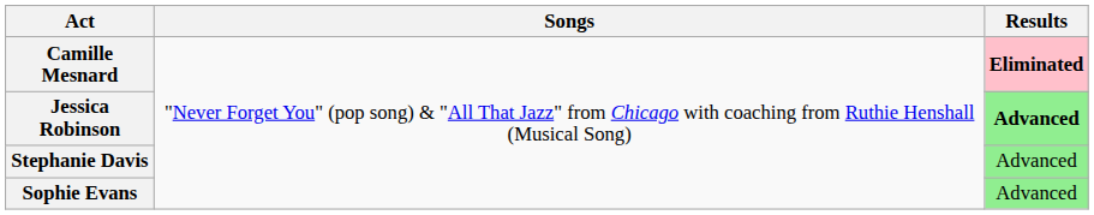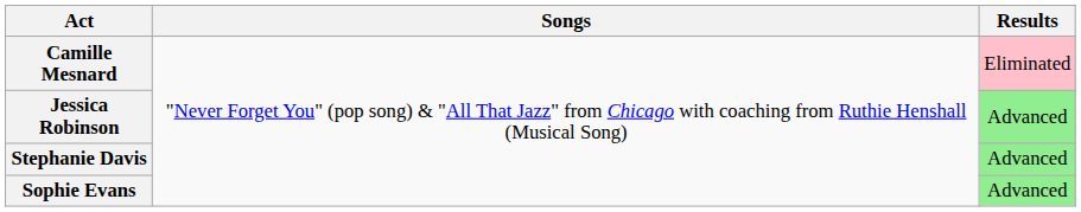row 2 | Results: bold -> normal
row 3 | Results: bold -> normal
